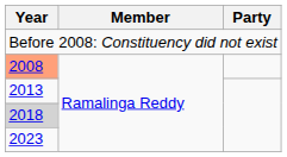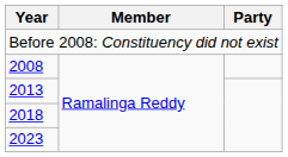2008 | Year: lightsalmon background -> no background
2018 | Year: lightgrey background -> no background
